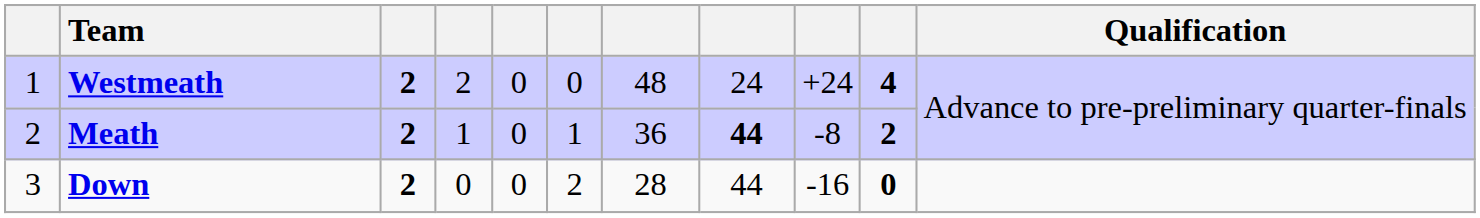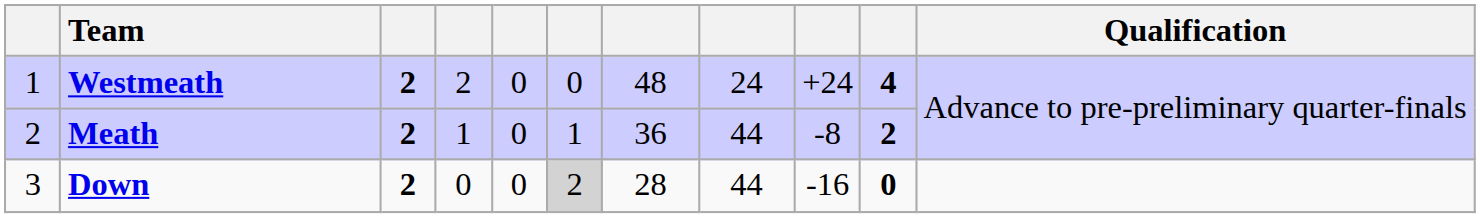Meath | column 8: bold -> normal
Down | column 6: no background -> lightgrey background
